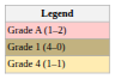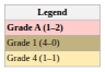row 2 | column 1: normal -> bold
